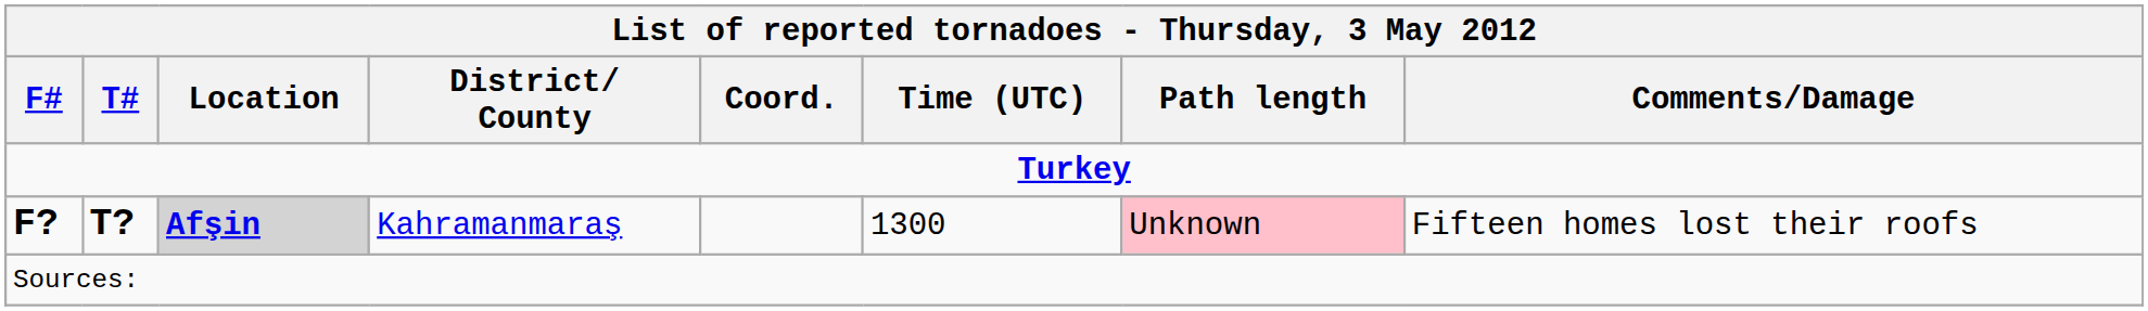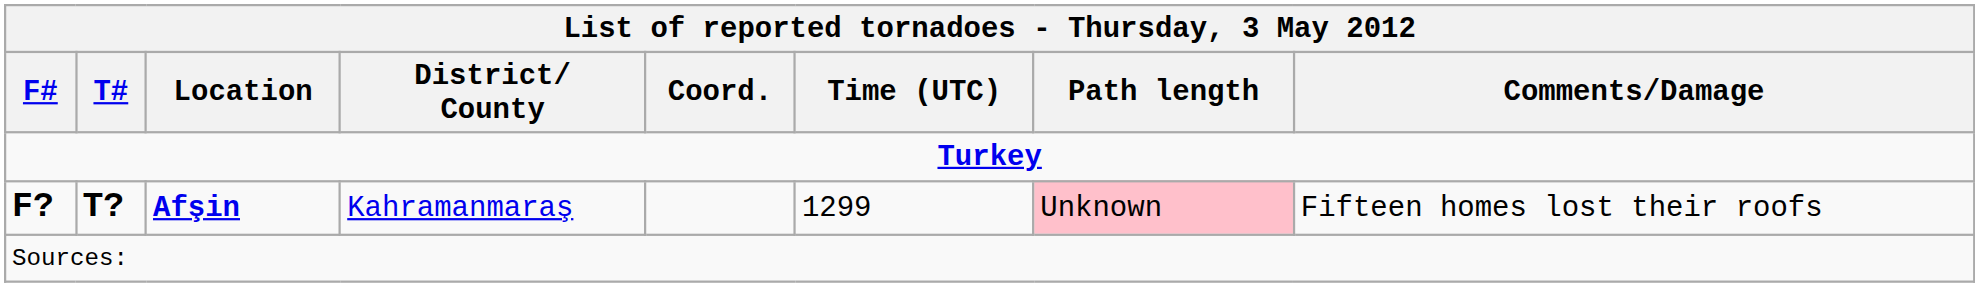F? | Location: lightgrey background -> no background
F? | Time (UTC): 1300 -> 1299
